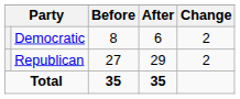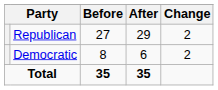rows swapped: Republican <-> Democratic
